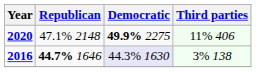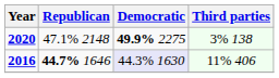2020 | Third parties: 11% 406 -> 3% 138
2016 | Third parties: 3% 138 -> 11% 406
